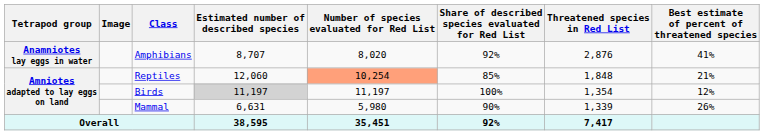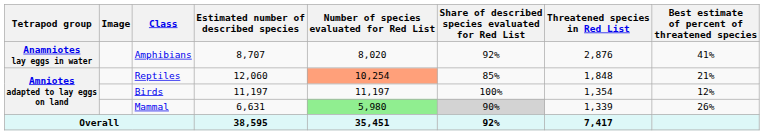Birds | Estimated number of described species: lightgrey background -> no background
Mammal | Number of species evaluated for Red List: no background -> lightgreen background
Mammal | Share of described species evaluated for Red List: no background -> lightgrey background
